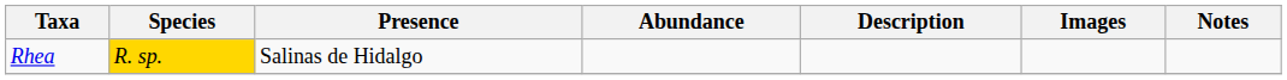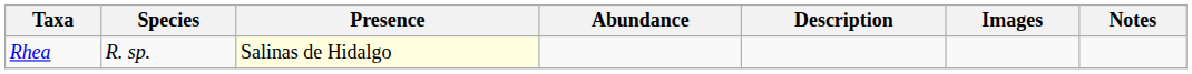Rhea | Species: gold background -> no background
Rhea | Presence: no background -> lightyellow background
